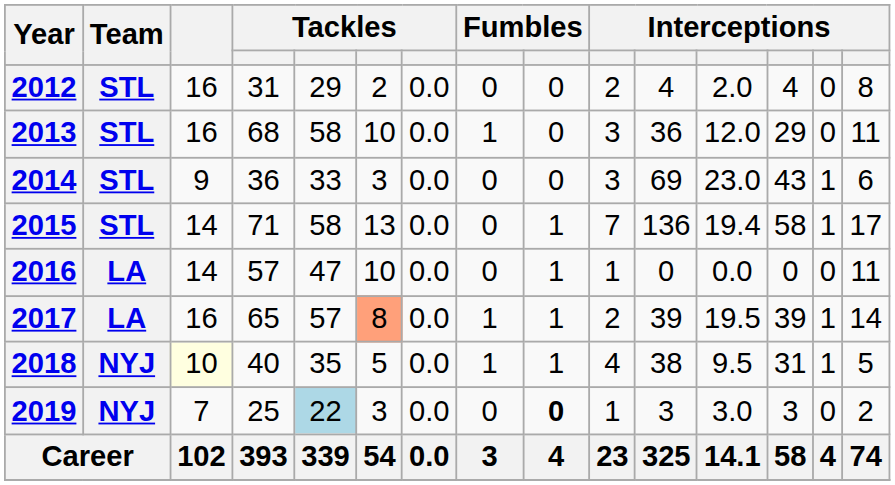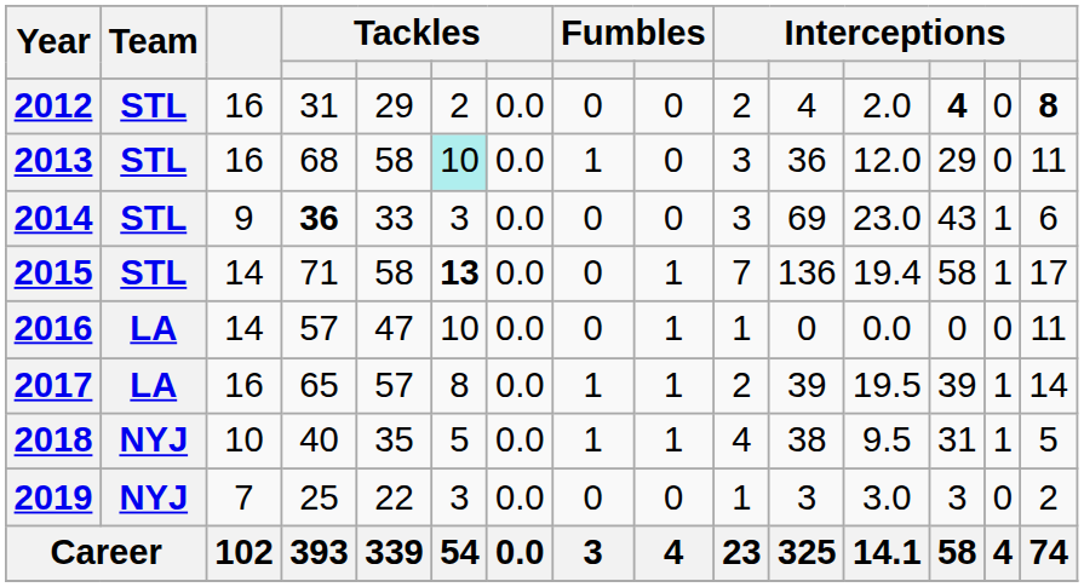2012 | column 13: normal -> bold
2012 | column 15: normal -> bold
2013 | column 6: no background -> paleturquoise background
2014 | column 4: normal -> bold
2015 | column 6: normal -> bold
2017 | column 6: lightsalmon background -> no background
2018 | column 3: lightyellow background -> no background
2019 | column 5: lightblue background -> no background
2019 | column 9: bold -> normal
